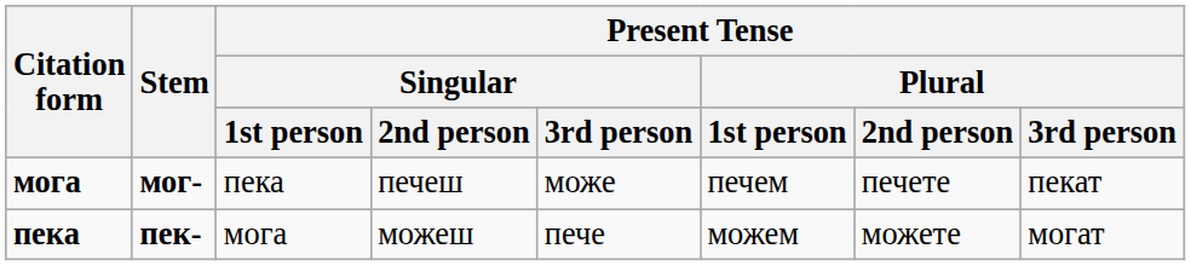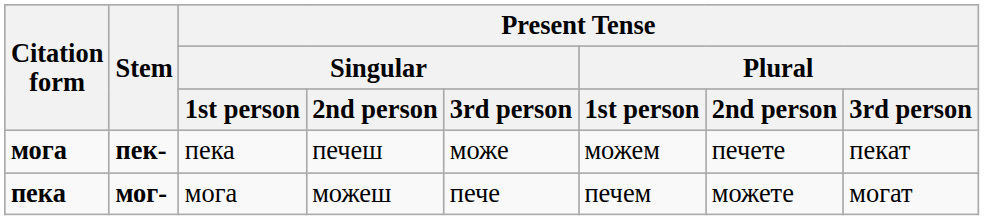row 4 | Stem: мог- -> пек-
row 4 | Present Tense / Plural / 1st person: печем -> можем
row 5 | Stem: пек- -> мог-
row 5 | Present Tense / Plural / 1st person: можем -> печем
